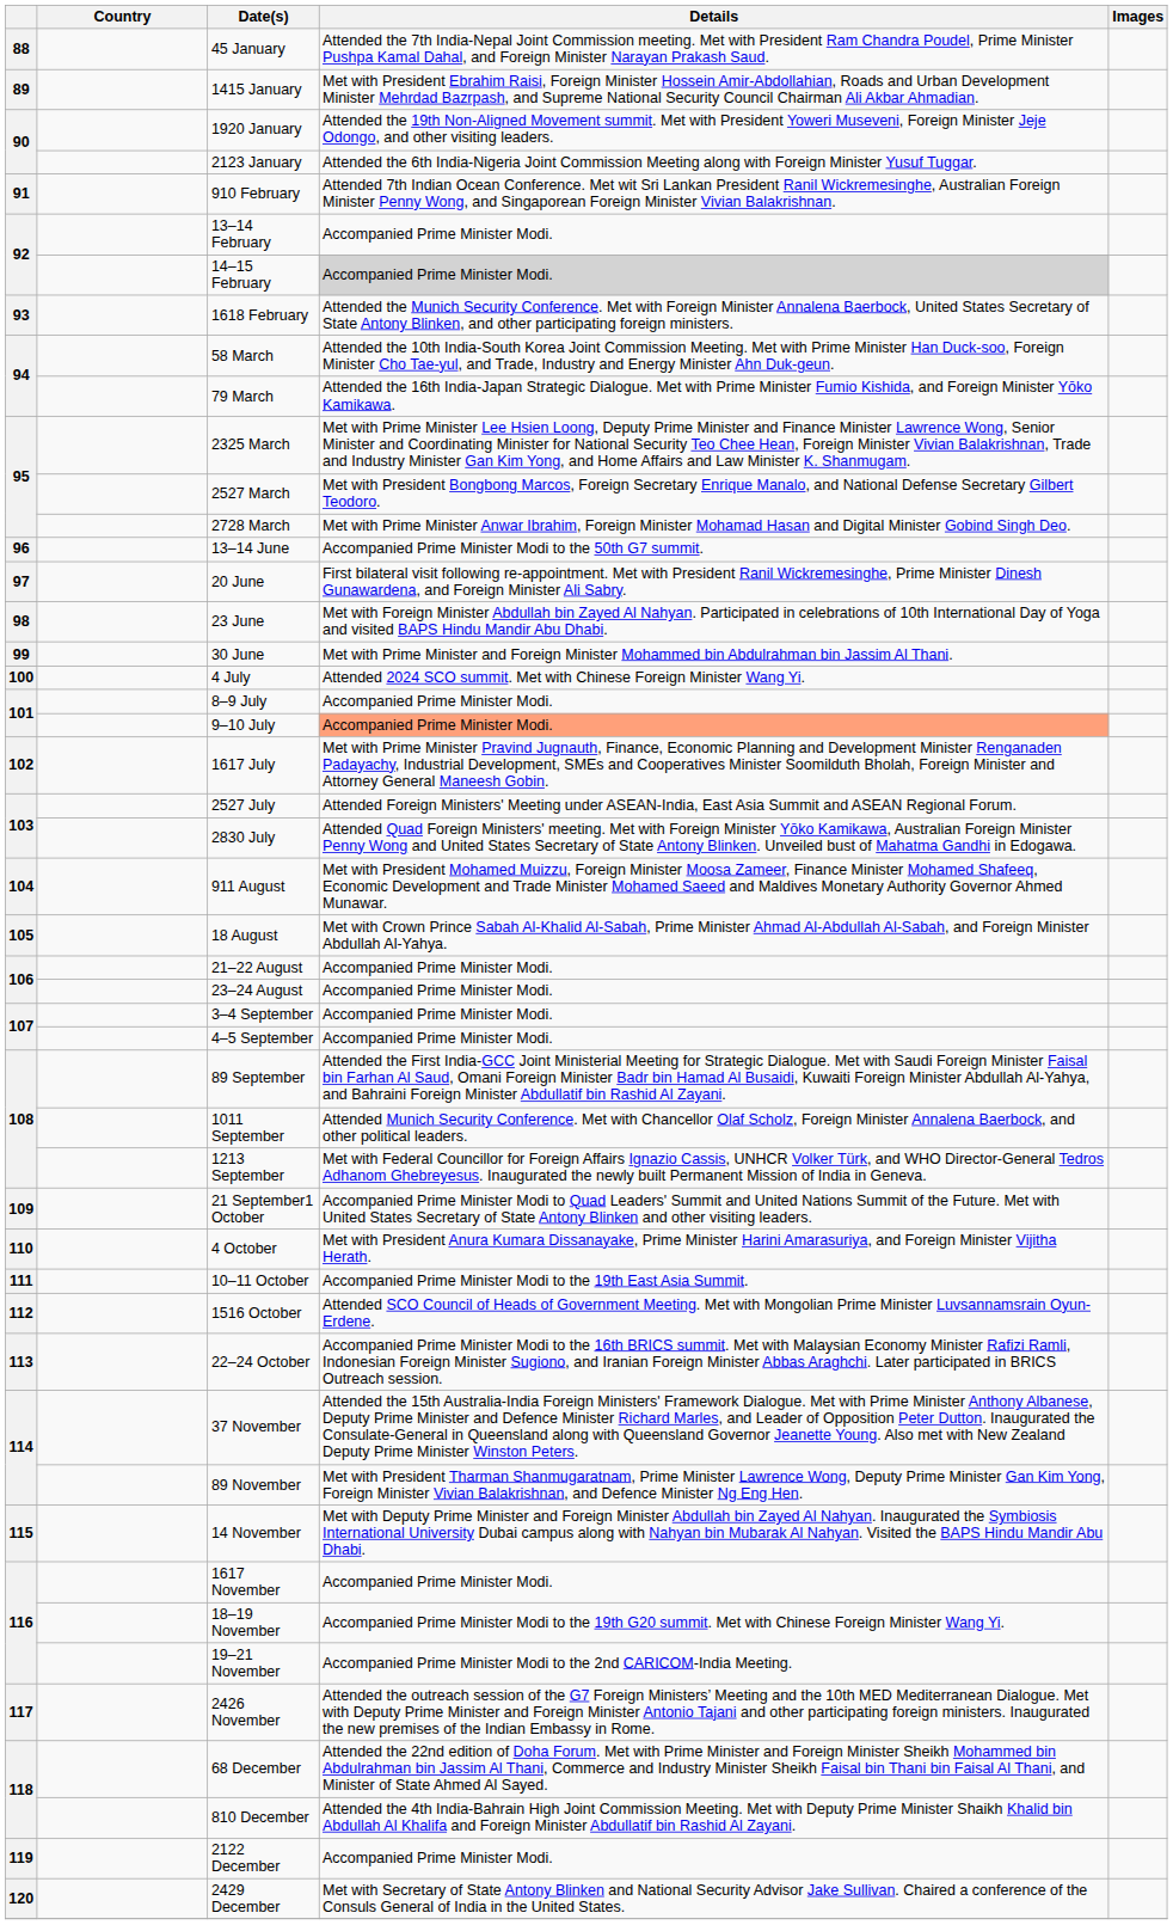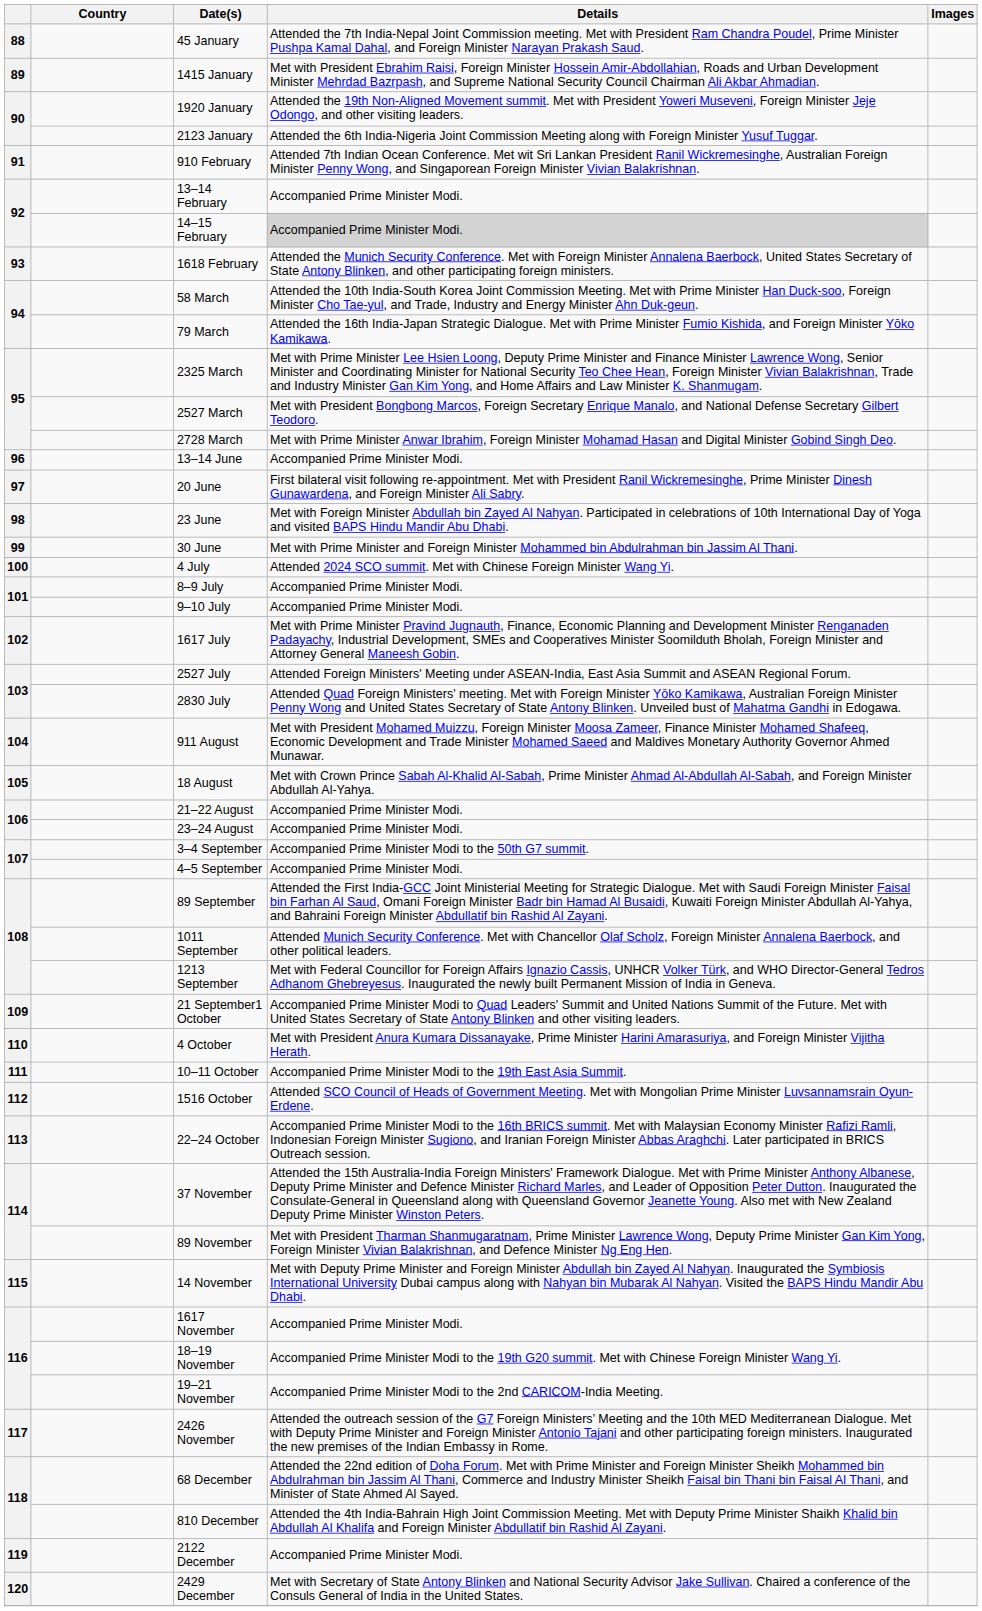13–14 June | Details: Accompanied Prime Minister Modi to the 50th G7 summit. -> Accompanied Prime Minister Modi.
9–10 July | Details: lightsalmon background -> no background
3–4 September | Details: Accompanied Prime Minister Modi. -> Accompanied Prime Minister Modi to the 50th G7 summit.
